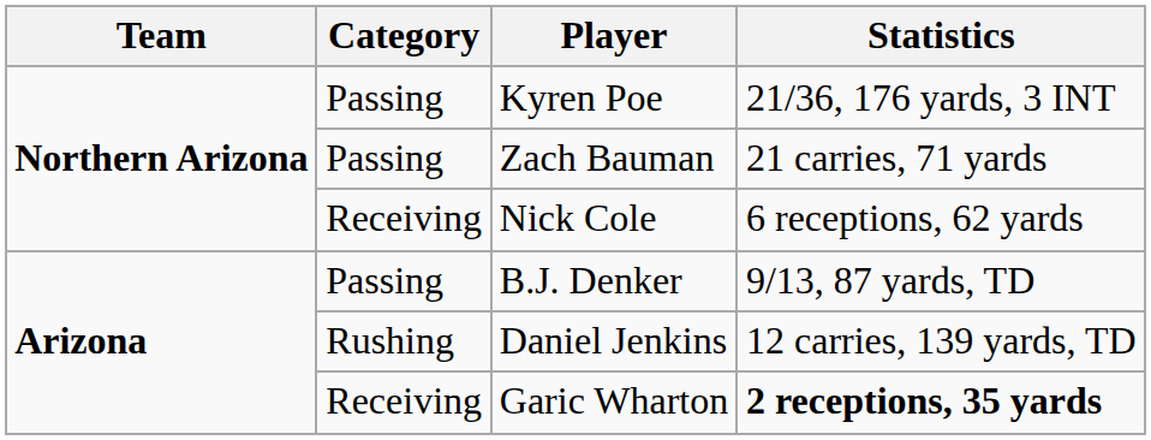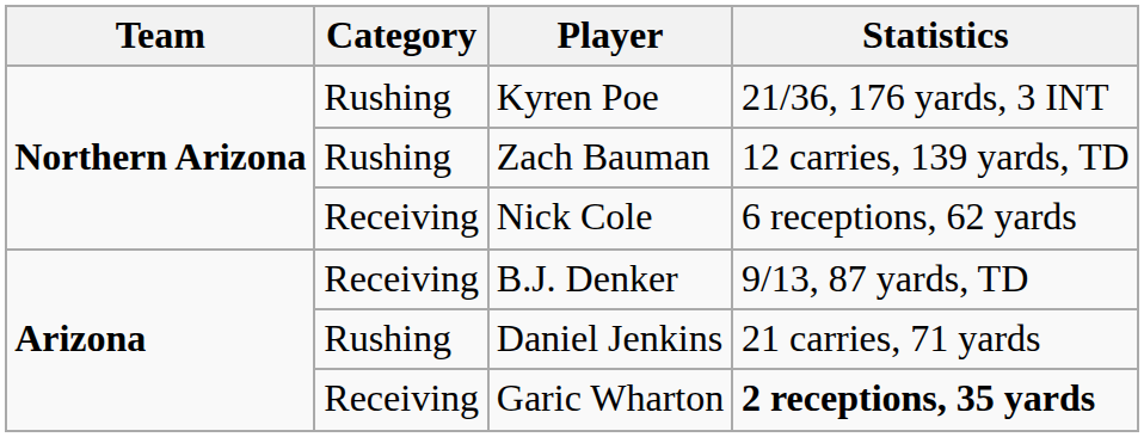Kyren Poe | Category: Passing -> Rushing
Zach Bauman | Category: Passing -> Rushing
Zach Bauman | Statistics: 21 carries, 71 yards -> 12 carries, 139 yards, TD
B.J. Denker | Category: Passing -> Receiving
Daniel Jenkins | Statistics: 12 carries, 139 yards, TD -> 21 carries, 71 yards
